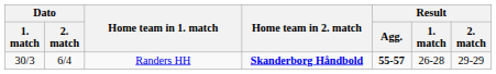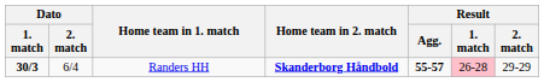Randers HH | Dato / 1. match: normal -> bold
Randers HH | Result / 1. match: no background -> pink background
